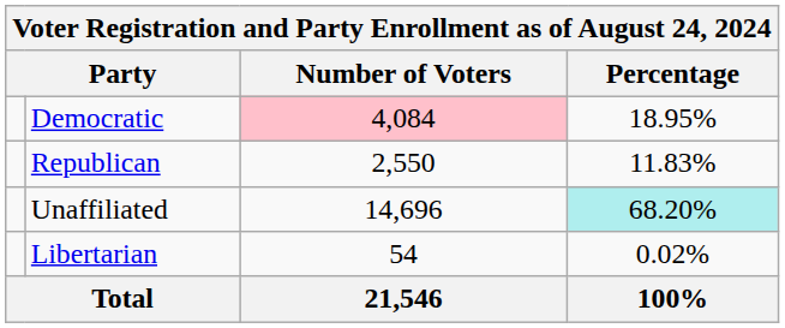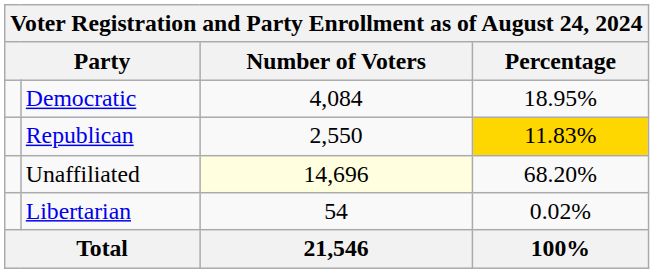Democratic | Number of Voters: pink background -> no background
Republican | Percentage: no background -> gold background
Unaffiliated | Number of Voters: no background -> lightyellow background
Unaffiliated | Percentage: paleturquoise background -> no background
